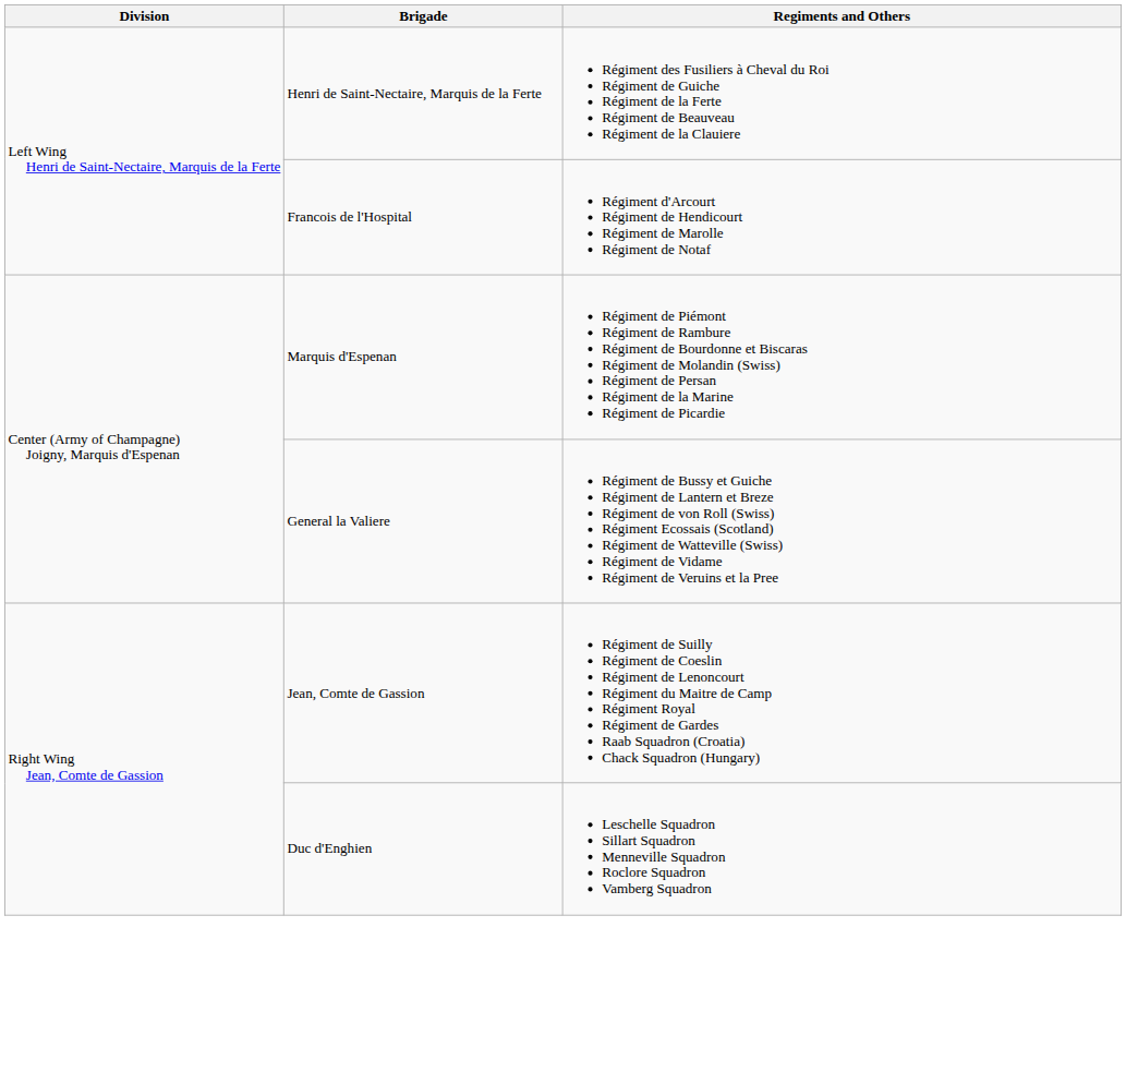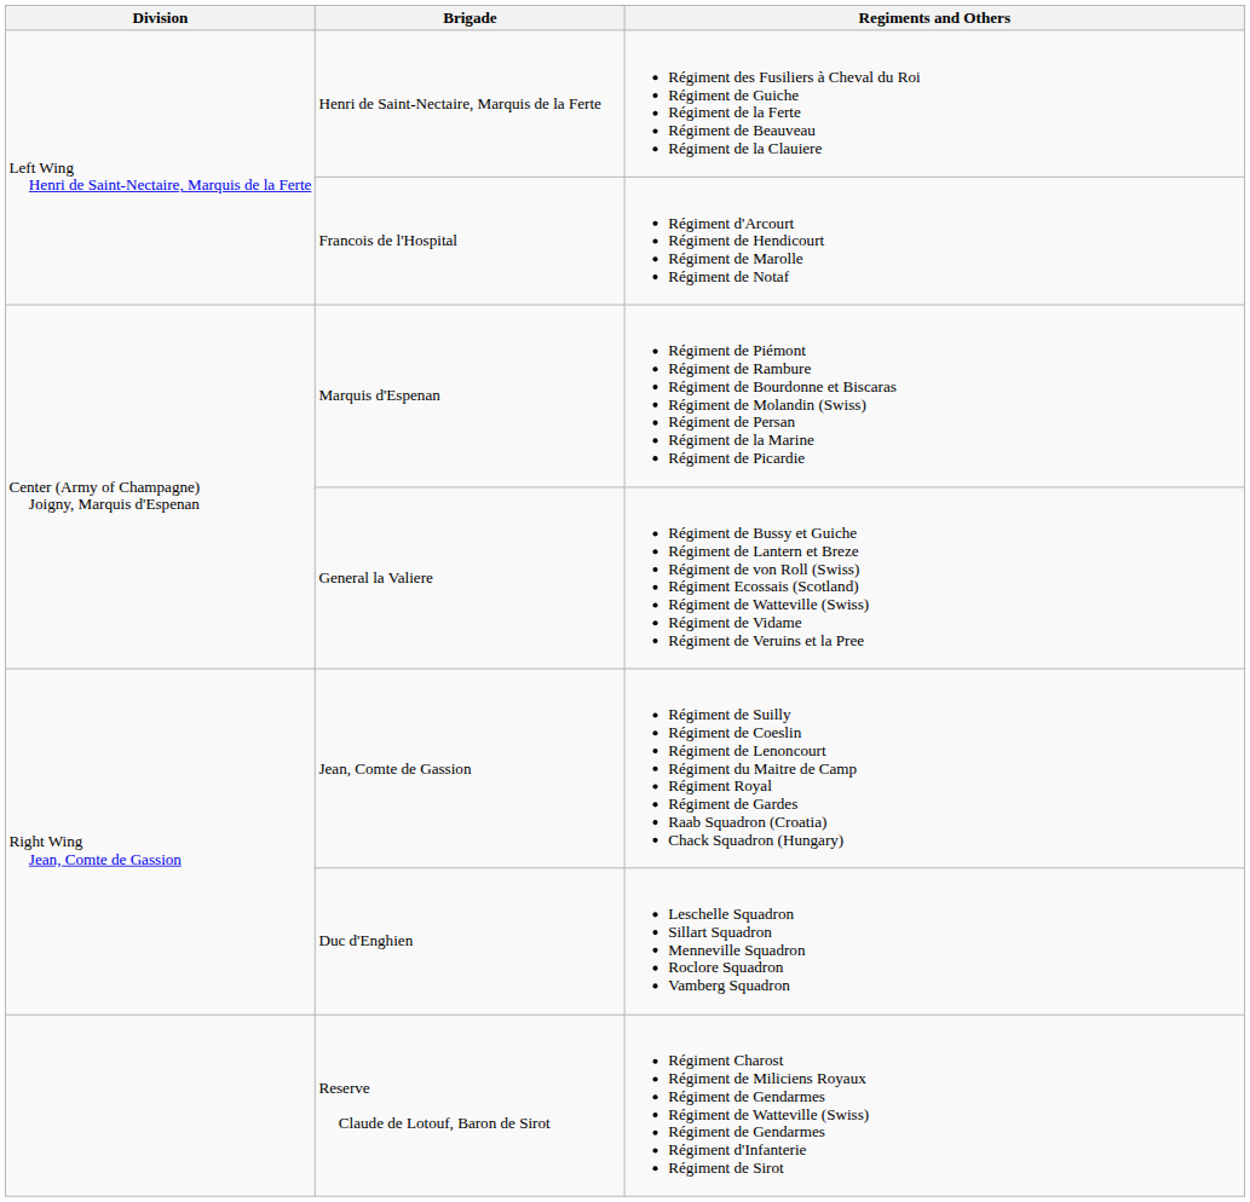+ row: Reserve Claude de Lotouf, Baron de Sirot | Régiment Charost Régiment de Miliciens Royaux Régiment de Gendarmes Régiment de Watteville (Swiss) Régiment de Gendarmes Régiment d'Infanterie Régiment de Sirot
